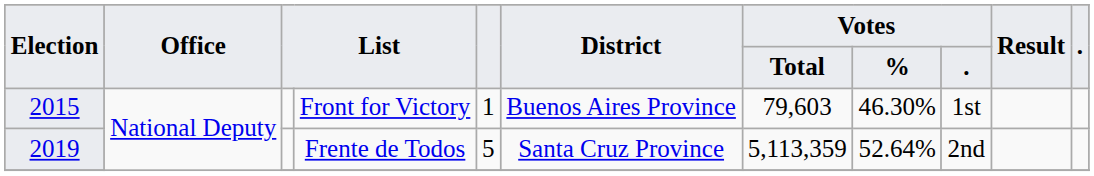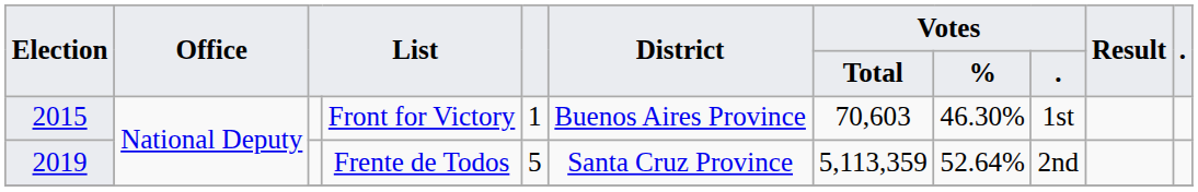Front for Victory | Votes / Total: 79,603 -> 70,603
